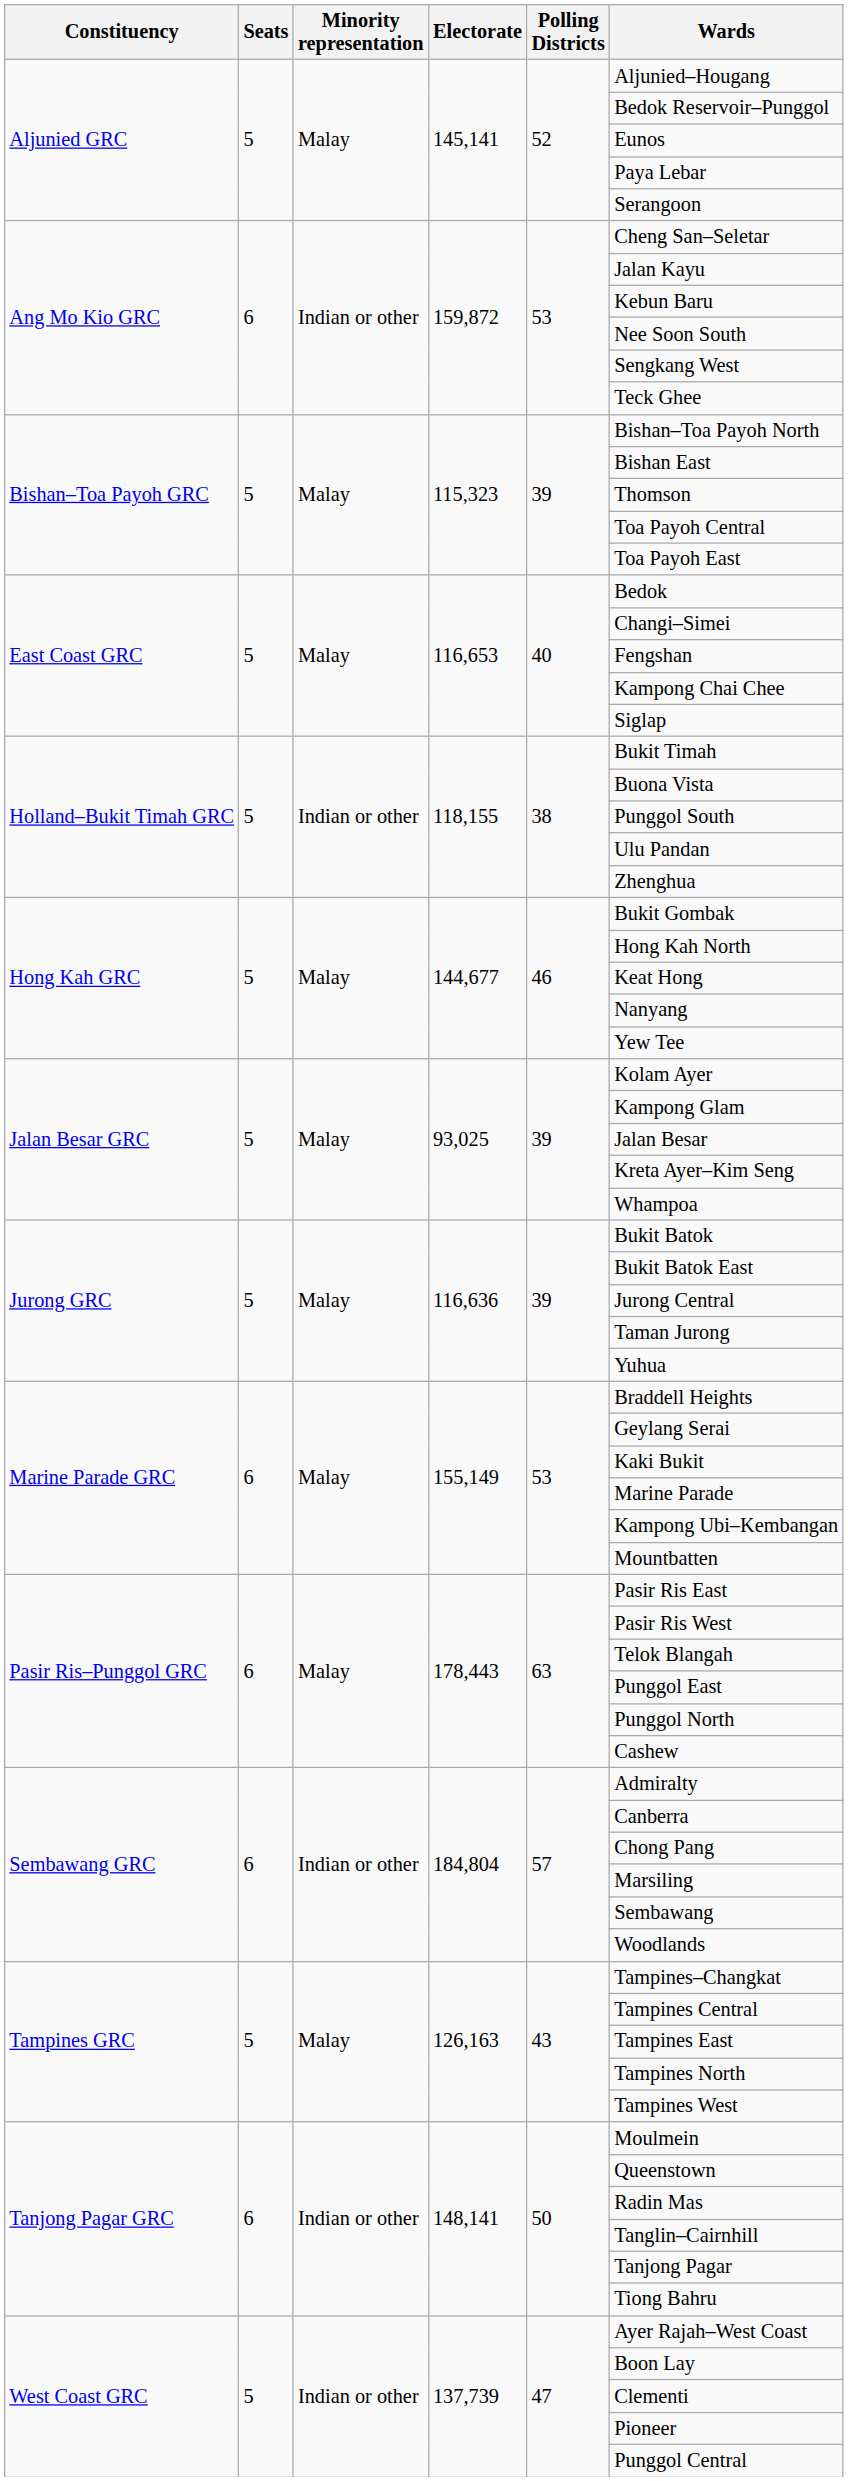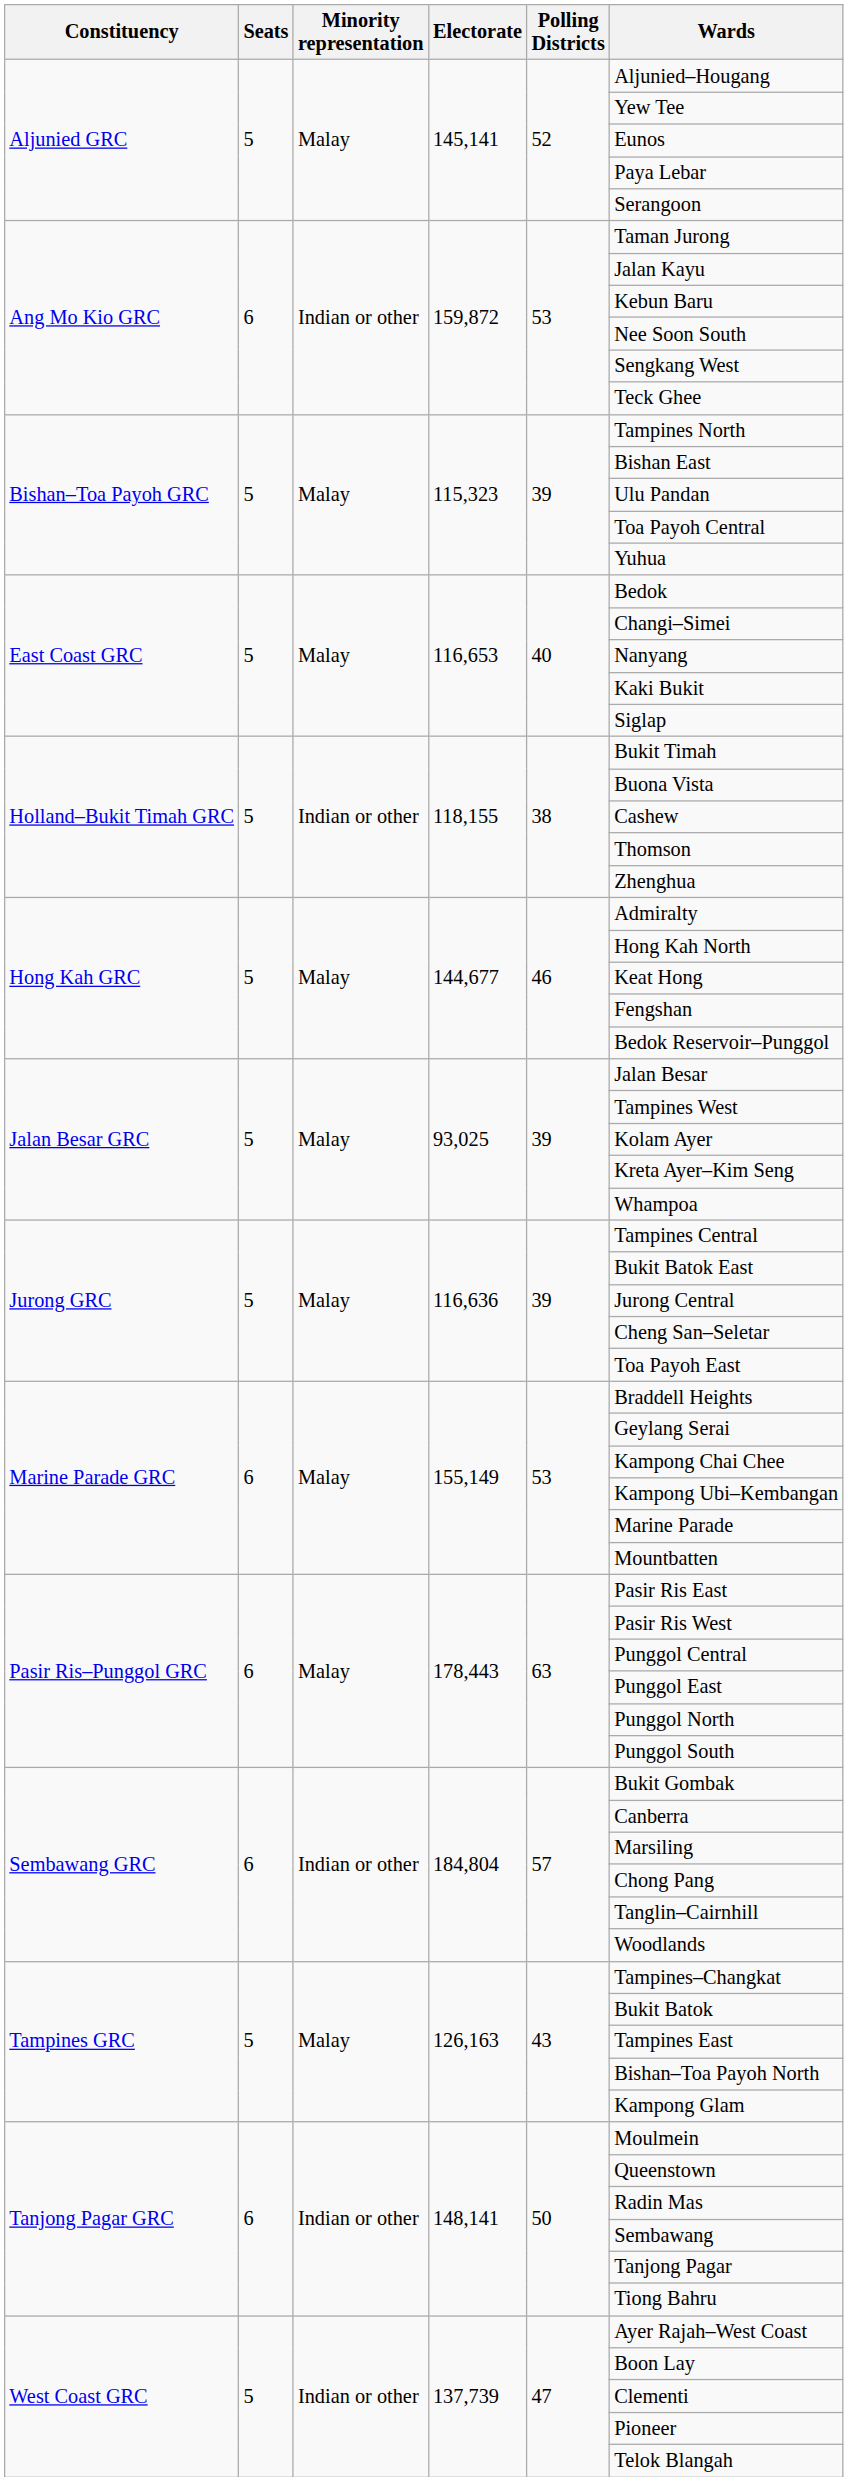row 3 | Wards: Bedok Reservoir–Punggol -> Yew Tee
row 7 | Wards: Cheng San–Seletar -> Taman Jurong
row 13 | Wards: Bishan–Toa Payoh North -> Tampines North
row 15 | Wards: Thomson -> Ulu Pandan
row 17 | Wards: Toa Payoh East -> Yuhua
row 20 | Wards: Fengshan -> Nanyang
row 21 | Wards: Kampong Chai Chee -> Kaki Bukit
row 25 | Wards: Punggol South -> Cashew
row 26 | Wards: Ulu Pandan -> Thomson
row 28 | Wards: Bukit Gombak -> Admiralty
row 31 | Wards: Nanyang -> Fengshan
row 32 | Wards: Yew Tee -> Bedok Reservoir–Punggol
row 33 | Wards: Kolam Ayer -> Jalan Besar
row 34 | Wards: Kampong Glam -> Tampines West
row 35 | Wards: Jalan Besar -> Kolam Ayer
row 38 | Wards: Bukit Batok -> Tampines Central
row 41 | Wards: Taman Jurong -> Cheng San–Seletar
row 42 | Wards: Yuhua -> Toa Payoh East
row 45 | Wards: Kaki Bukit -> Kampong Chai Chee
row 46 | Wards: Marine Parade -> Kampong Ubi–Kembangan
row 47 | Wards: Kampong Ubi–Kembangan -> Marine Parade
row 51 | Wards: Telok Blangah -> Punggol Central
row 54 | Wards: Cashew -> Punggol South
row 55 | Wards: Admiralty -> Bukit Gombak
row 57 | Wards: Chong Pang -> Marsiling
row 58 | Wards: Marsiling -> Chong Pang
row 59 | Wards: Sembawang -> Tanglin–Cairnhill
row 62 | Wards: Tampines Central -> Bukit Batok
row 64 | Wards: Tampines North -> Bishan–Toa Payoh North
row 65 | Wards: Tampines West -> Kampong Glam
row 69 | Wards: Tanglin–Cairnhill -> Sembawang
row 76 | Wards: Punggol Central -> Telok Blangah
